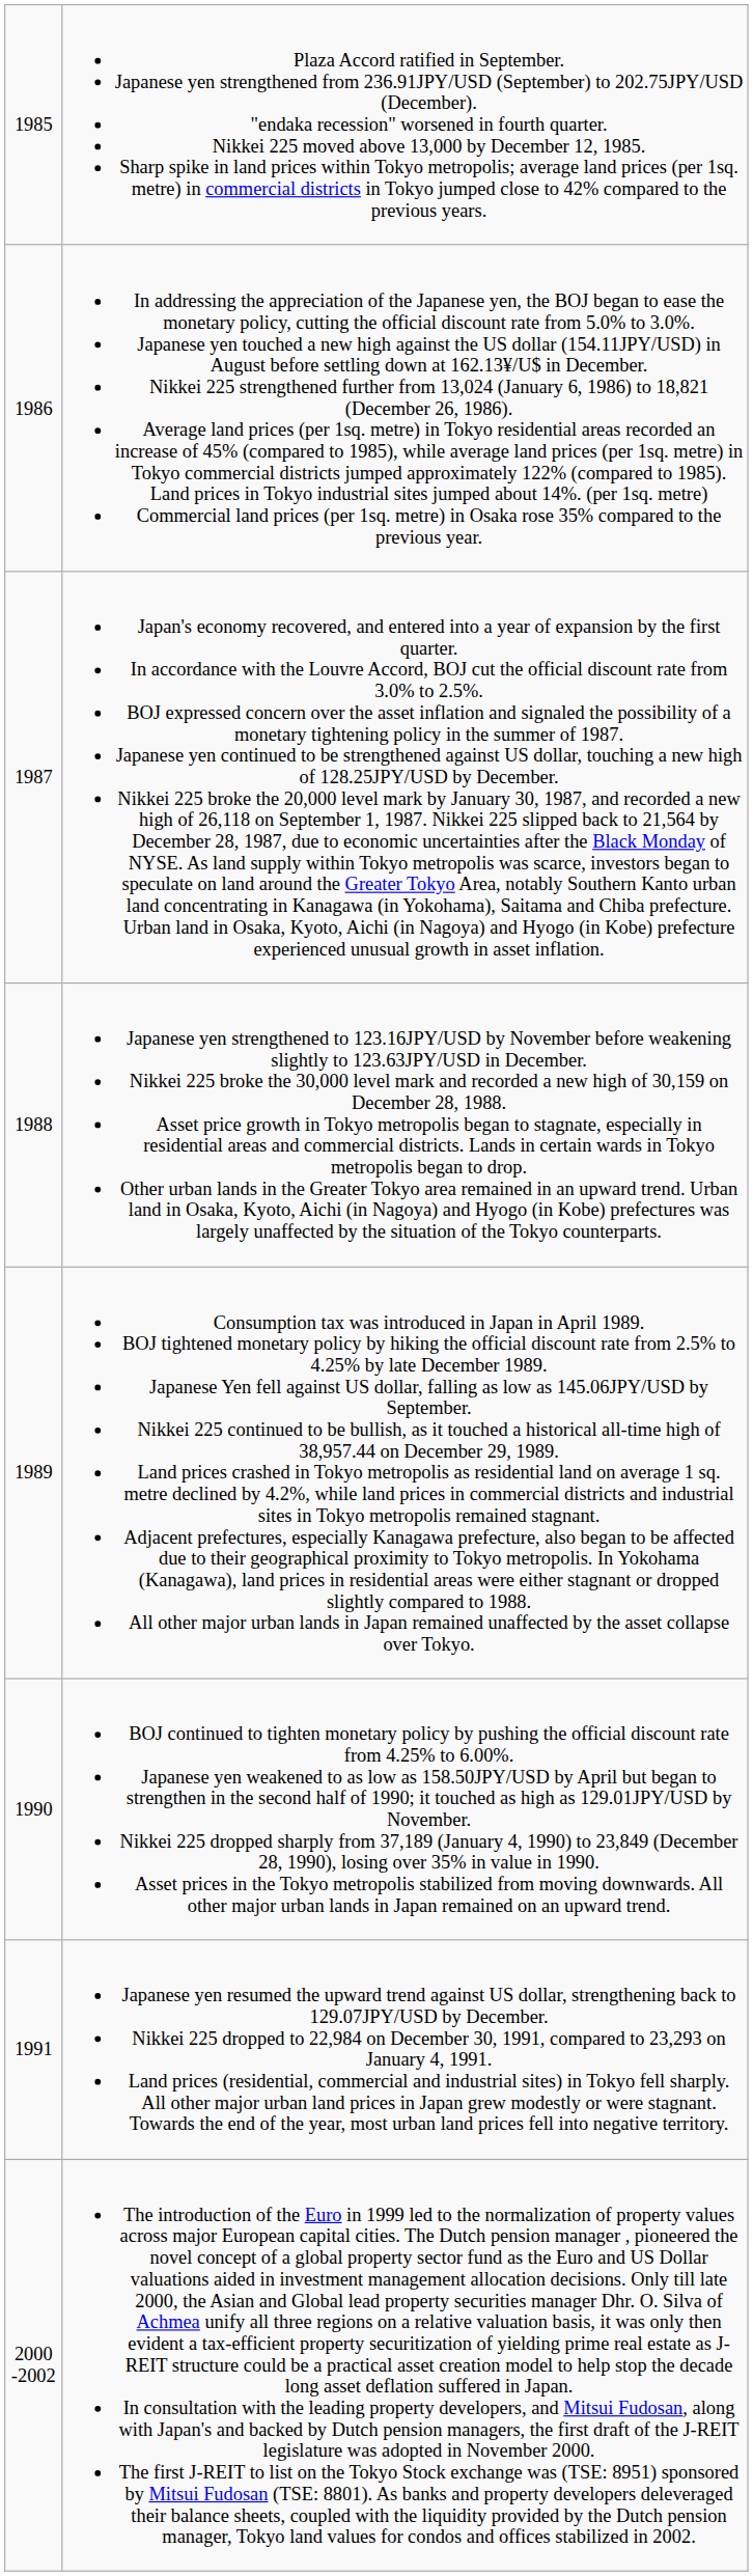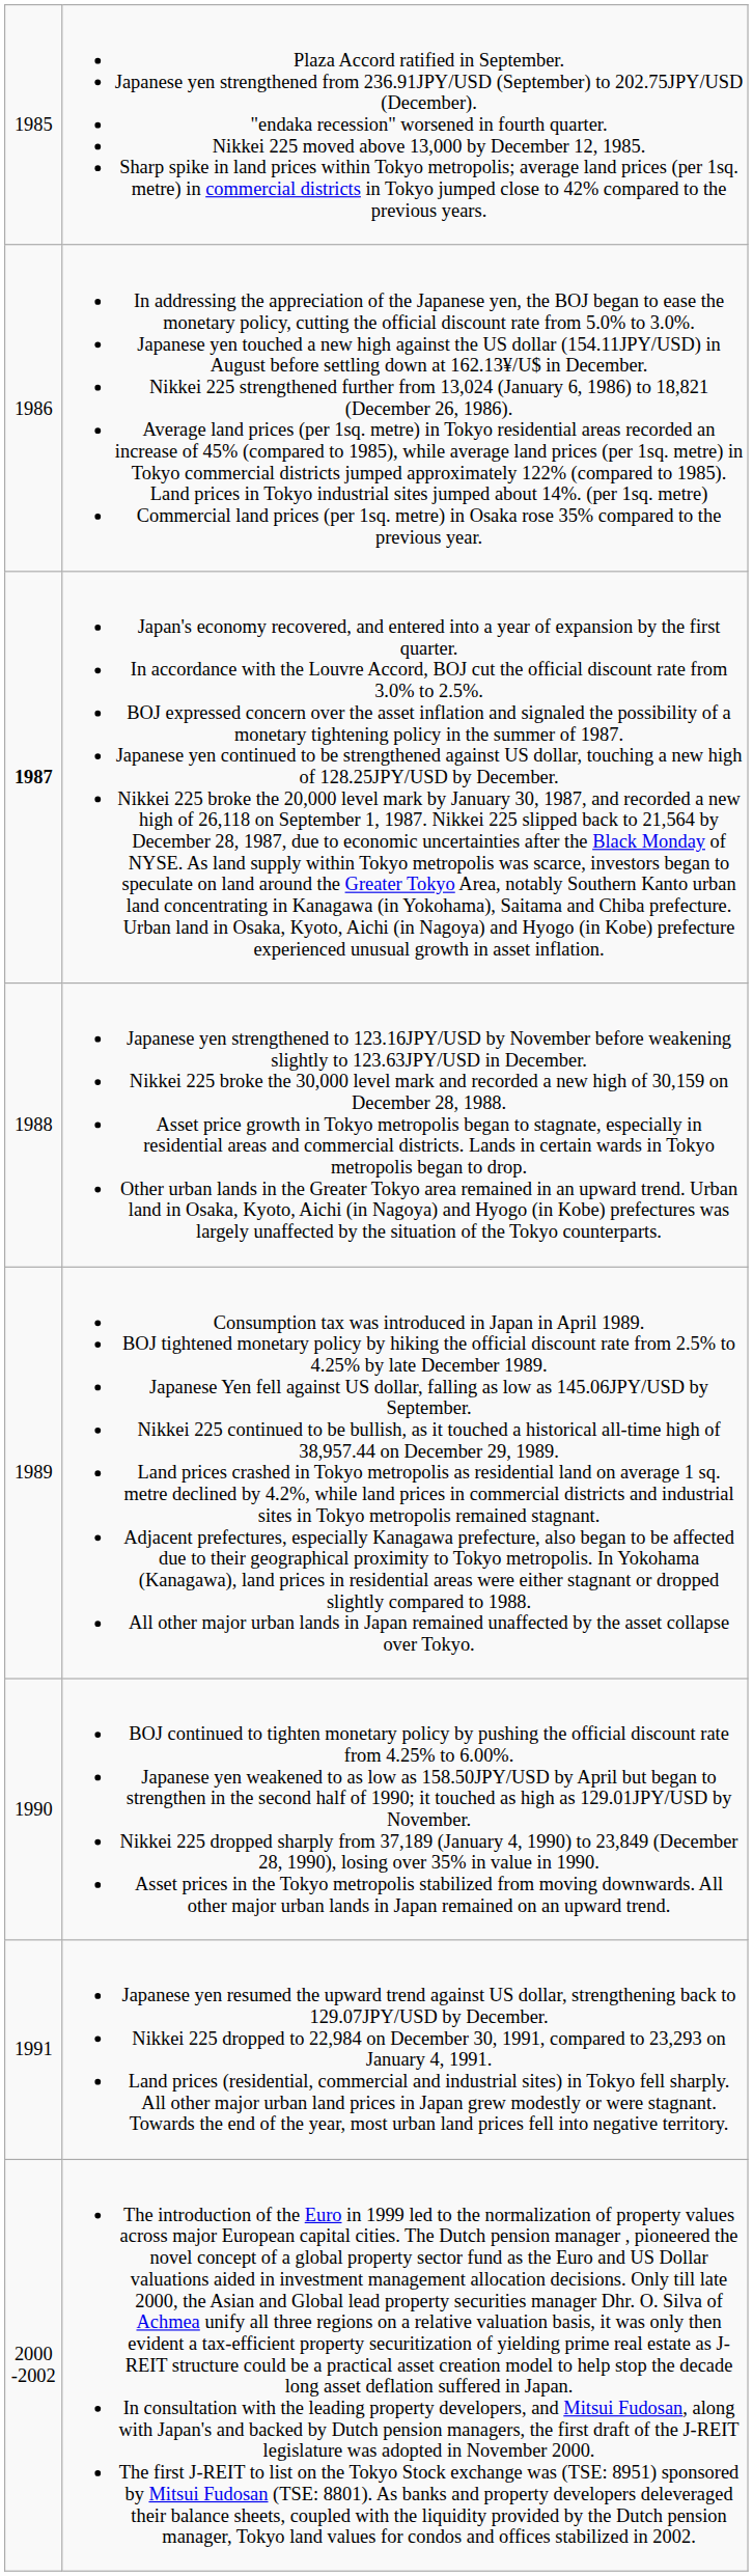row 3 | column 1: normal -> bold
